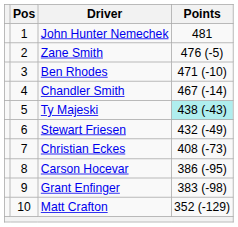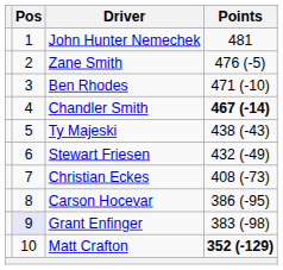Chandler Smith | Points: normal -> bold
Ty Majeski | Points: paleturquoise background -> no background
Grant Enfinger | Pos: no background -> lavender background
Matt Crafton | Points: normal -> bold
